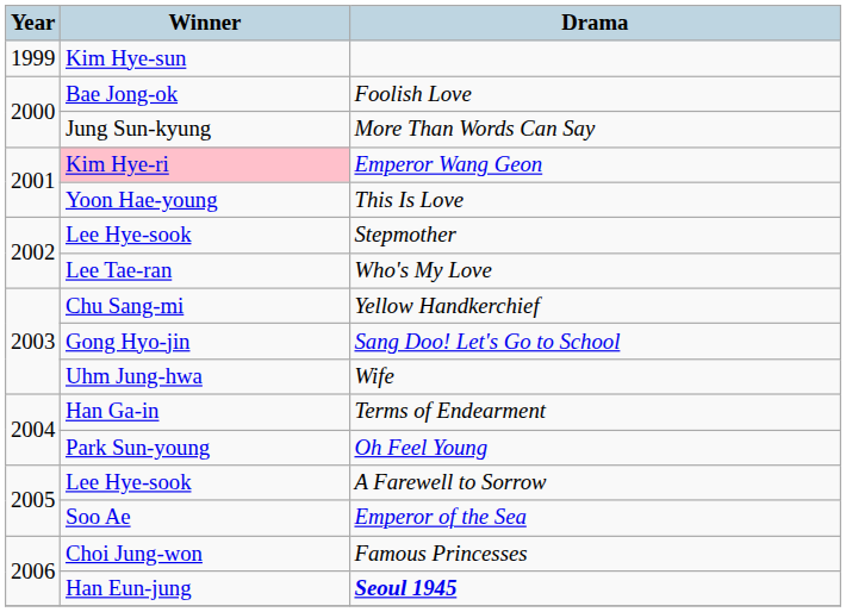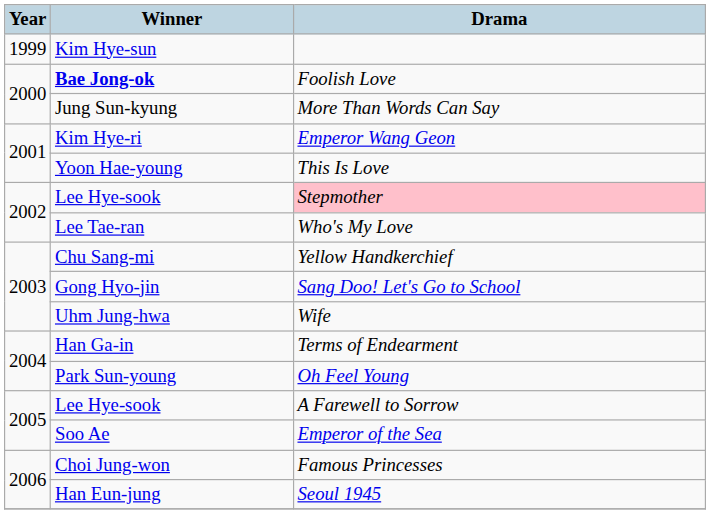Foolish Love | Winner: normal -> bold
Emperor Wang Geon | Winner: pink background -> no background
Stepmother | Drama: no background -> pink background
Seoul 1945 | Drama: bold -> normal
